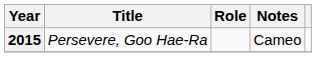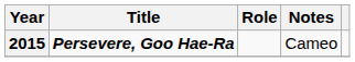2015 | Title: normal -> bold
